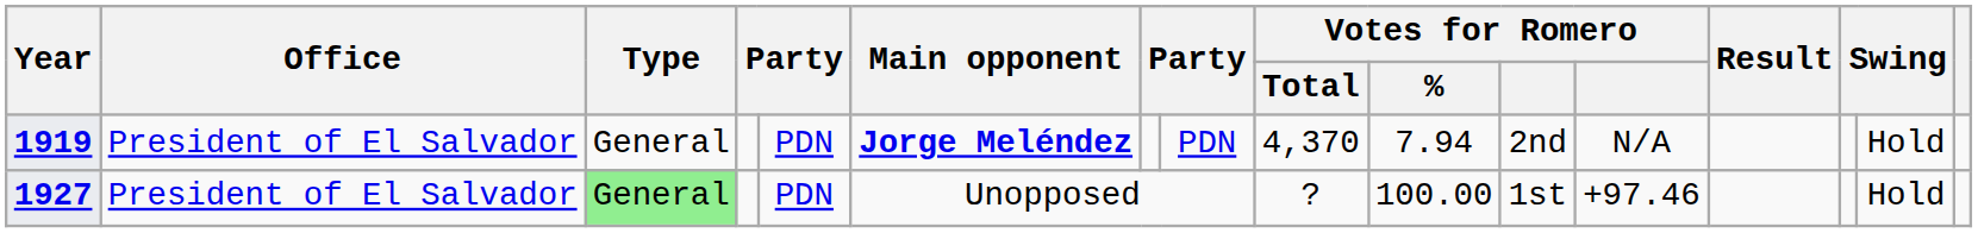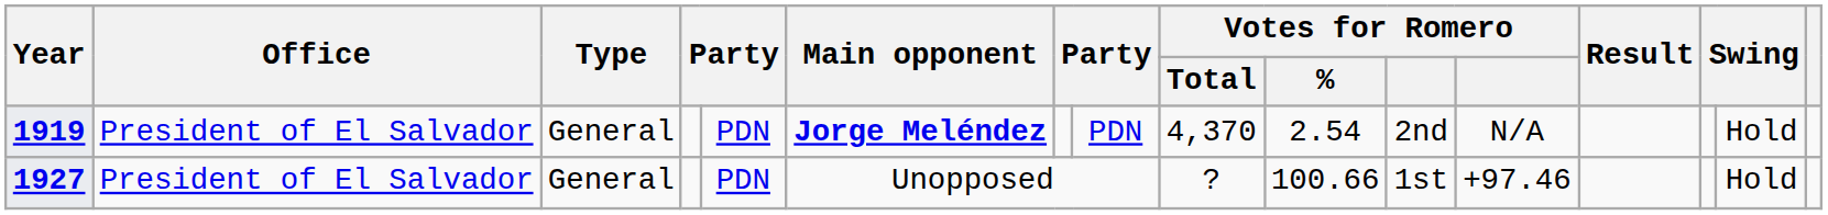1919 | Votes for Romero / %: 7.94 -> 2.54
1927 | Type: lightgreen background -> no background
1927 | Votes for Romero / %: 100.00 -> 100.66
